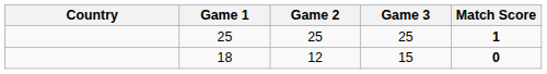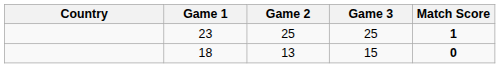row 2 | Game 1: 25 -> 23
row 3 | Game 2: 12 -> 13
